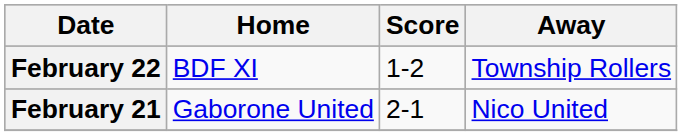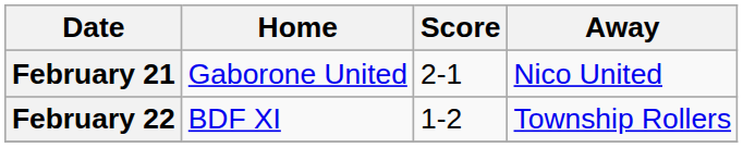rows swapped: February 21 <-> February 22
